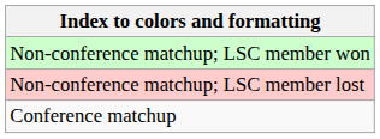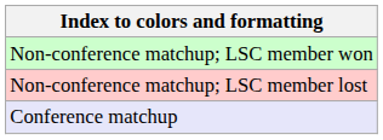row 4 | column 1: no background -> lavender background
